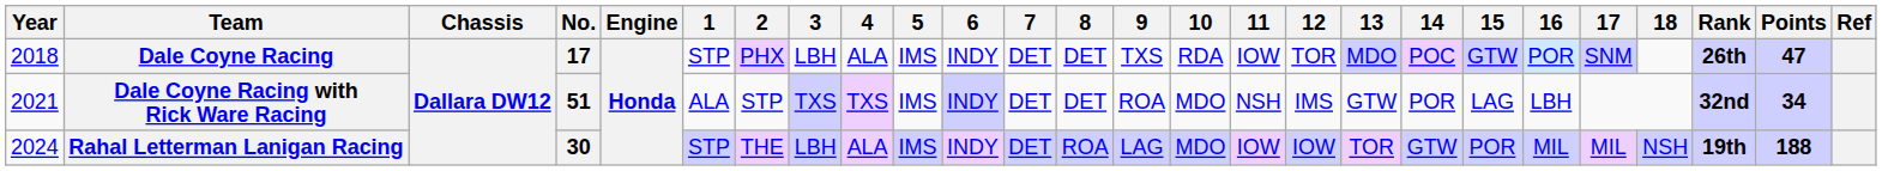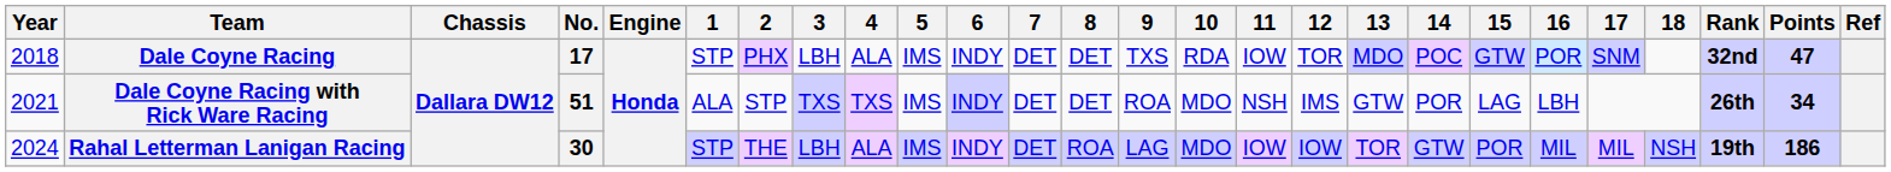Dale Coyne Racing | Rank: 26th -> 32nd
Dale Coyne Racing with Rick Ware Racing | Rank: 32nd -> 26th
Rahal Letterman Lanigan Racing | Points: 188 -> 186
